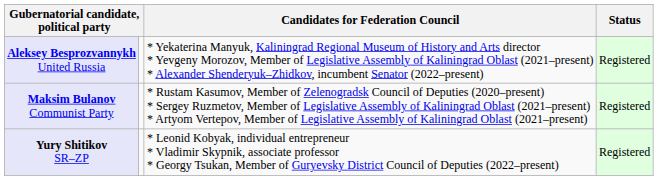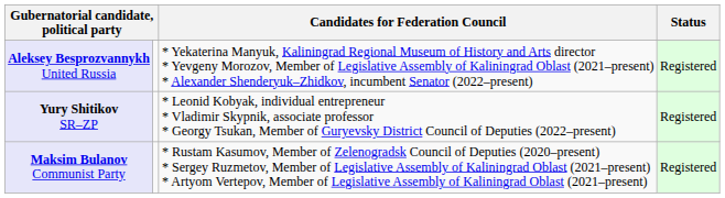rows swapped: Maksim Bulanov Communist Party <-> Yury Shitikov SR–ZP
